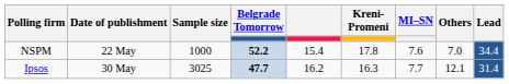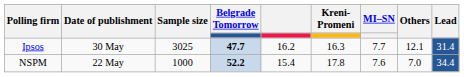rows swapped: Ipsos <-> NSPM
